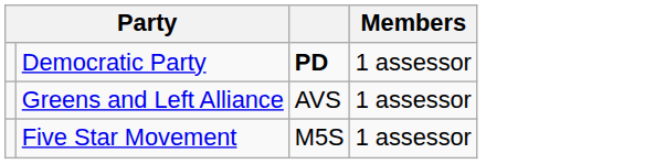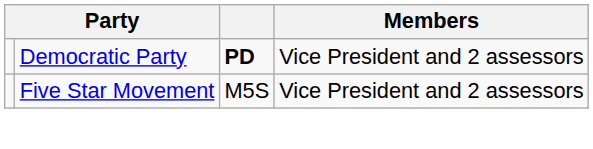Democratic Party | Members: 1 assessor -> Vice President and 2 assessors
- row: Greens and Left Alliance | AVS | 1 assessor
Five Star Movement | Members: 1 assessor -> Vice President and 2 assessors
